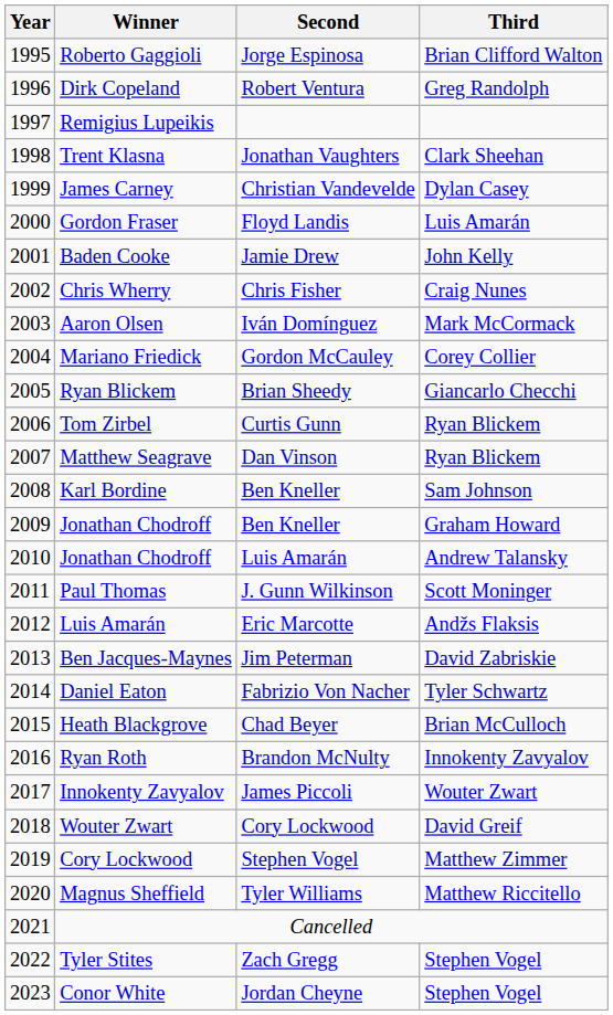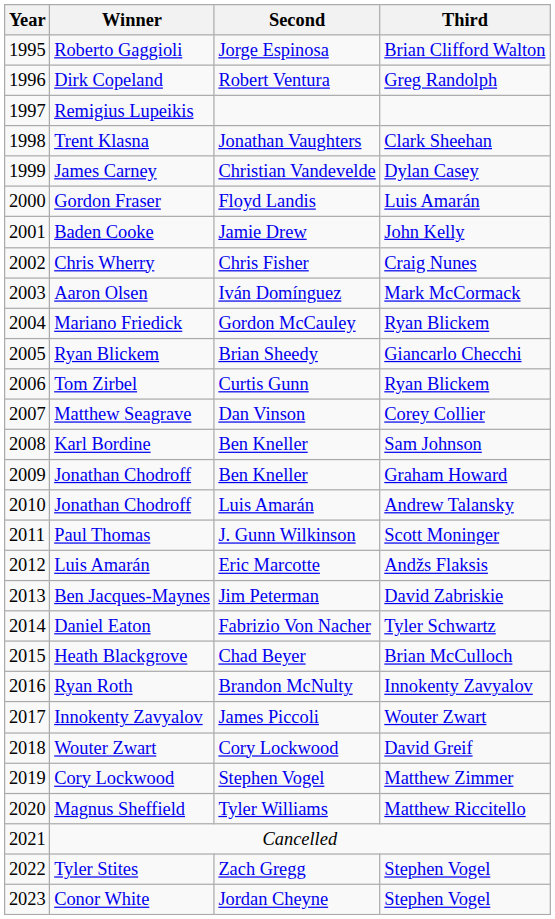Mariano Friedick | Third: Corey Collier -> Ryan Blickem
Matthew Seagrave | Third: Ryan Blickem -> Corey Collier
